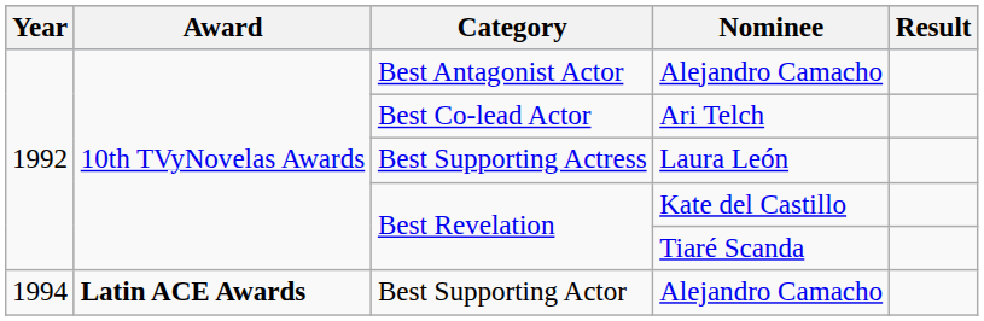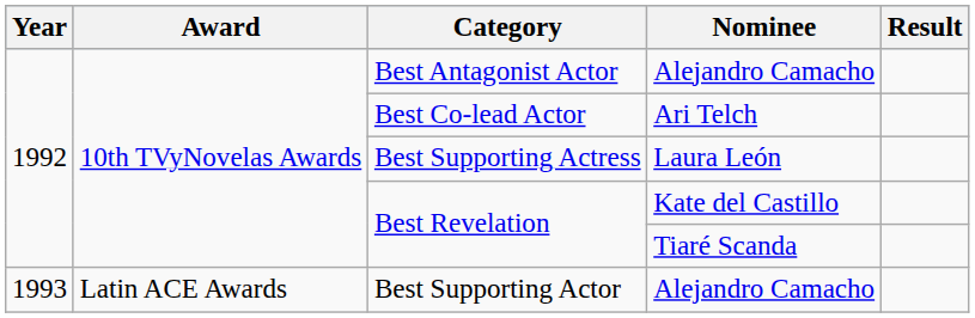Best Supporting Actor | Year: 1994 -> 1993
Best Supporting Actor | Award: bold -> normal
